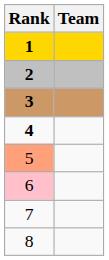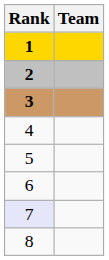4 | Rank: bold -> normal
5 | Rank: lightsalmon background -> no background
6 | Rank: pink background -> no background
7 | Rank: no background -> lavender background
